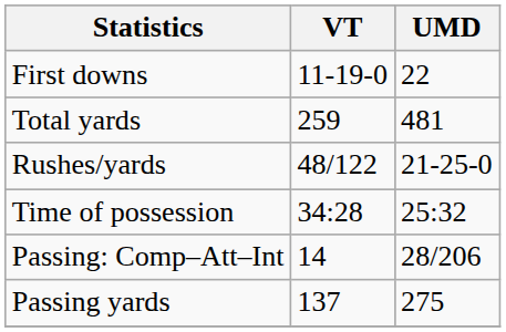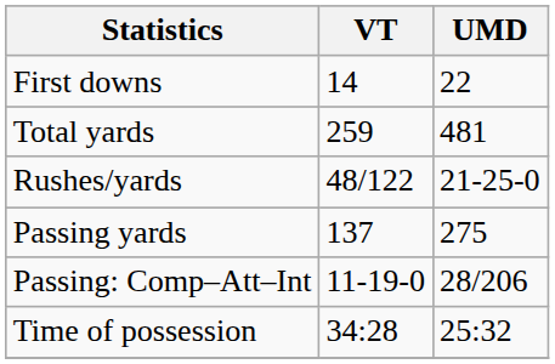First downs | VT: 11-19-0 -> 14
rows swapped: Passing yards <-> Time of possession
Passing: Comp–Att–Int | VT: 14 -> 11-19-0
